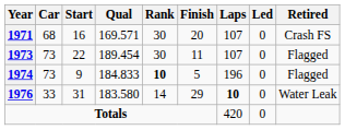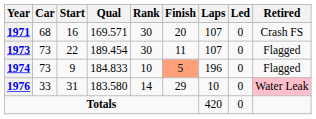1974 | Rank: bold -> normal
1974 | Finish: no background -> lightsalmon background
1976 | Laps: bold -> normal
1976 | Retired: no background -> pink background
